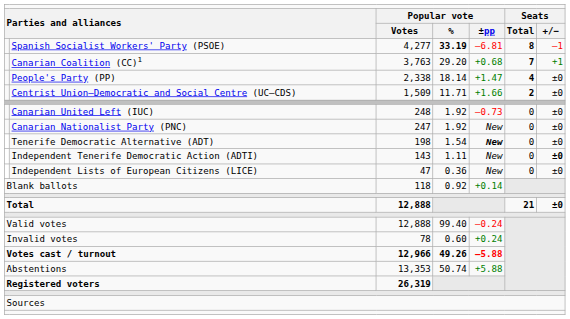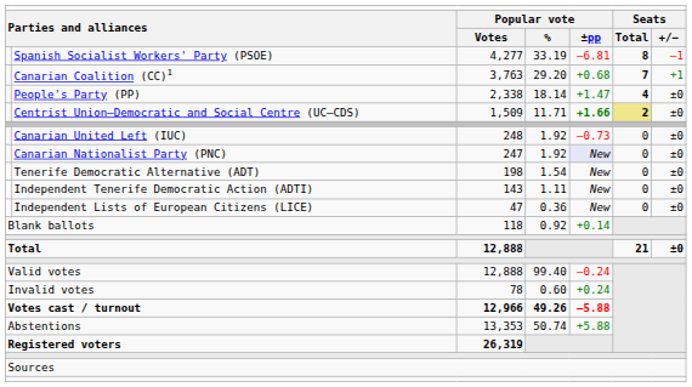Spanish Socialist Workers' Party (PSOE) | column 4: bold -> normal
Centrist Union–Democratic and Social Centre (UC–CDS) | column 5: normal -> bold
Centrist Union–Democratic and Social Centre (UC–CDS) | column 6: no background -> khaki background
Canarian Nationalist Party (PNC) | column 5: no background -> lavender background
Tenerife Democratic Alternative (ADT) | column 5: bold -> normal
Independent Tenerife Democratic Action (ADTI) | column 7: bold -> normal
